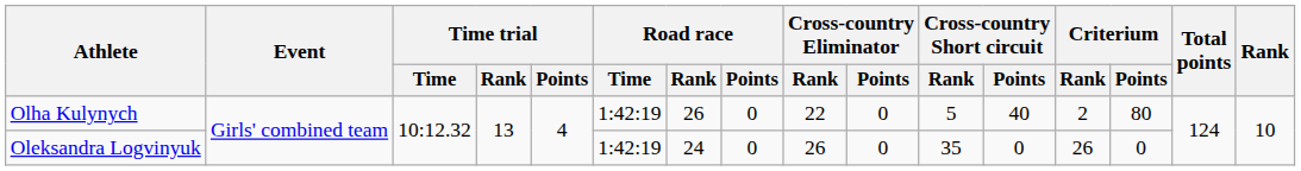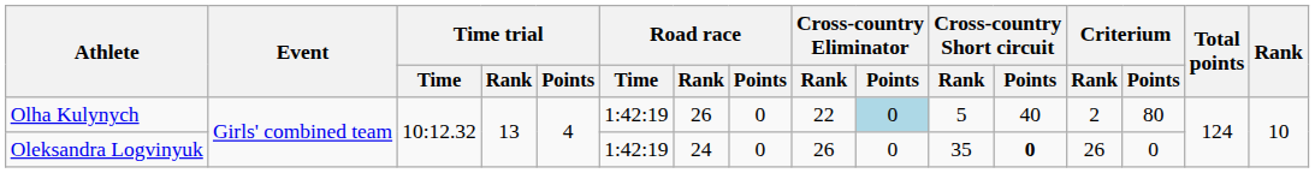row 3 | Cross-country Eliminator / Points: no background -> lightblue background
row 4 | Cross-country Short circuit / Points: normal -> bold
